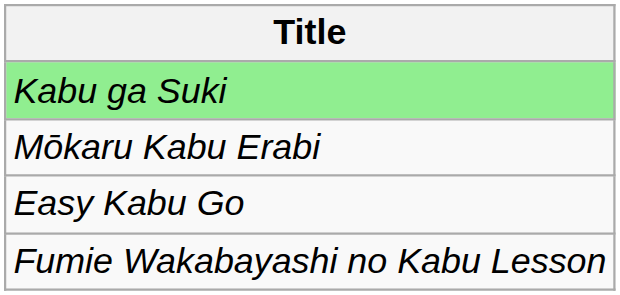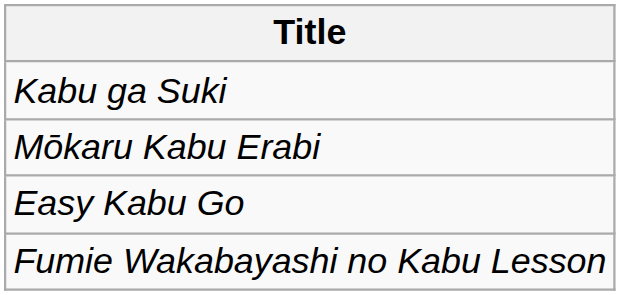row 2 | column 1: lightgreen background -> no background
